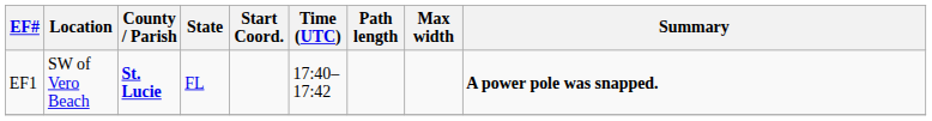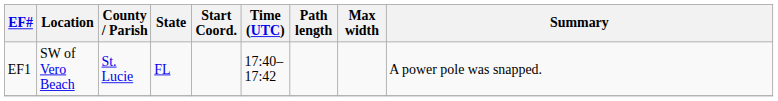EF1 | County / Parish: bold -> normal
EF1 | Summary: bold -> normal
